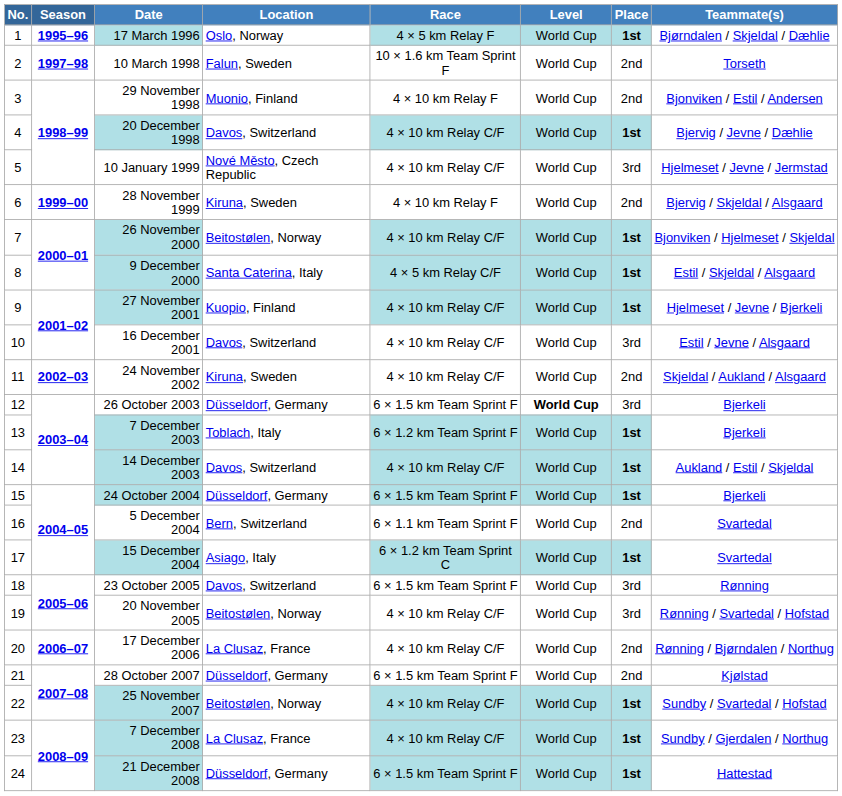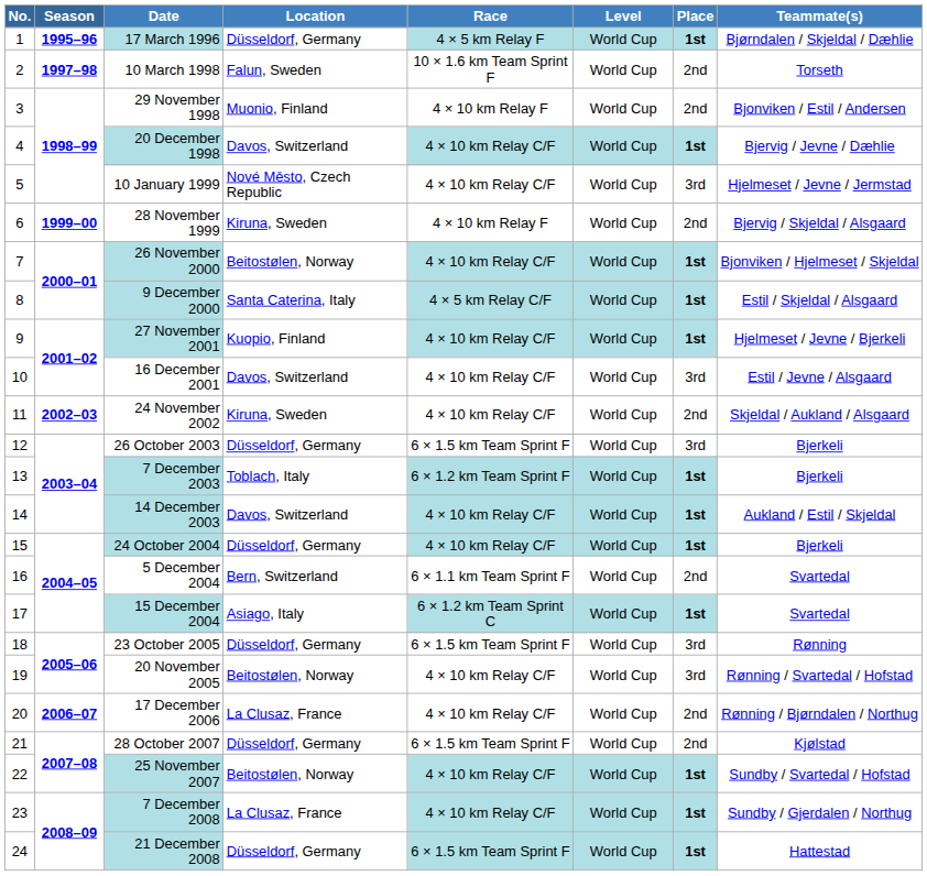17 March 1996 | Location: Oslo, Norway -> Düsseldorf, Germany
26 October 2003 | Level: bold -> normal
24 October 2004 | Race: 6 × 1.5 km Team Sprint F -> 4 × 10 km Relay C/F
23 October 2005 | Location: Davos, Switzerland -> Düsseldorf, Germany
